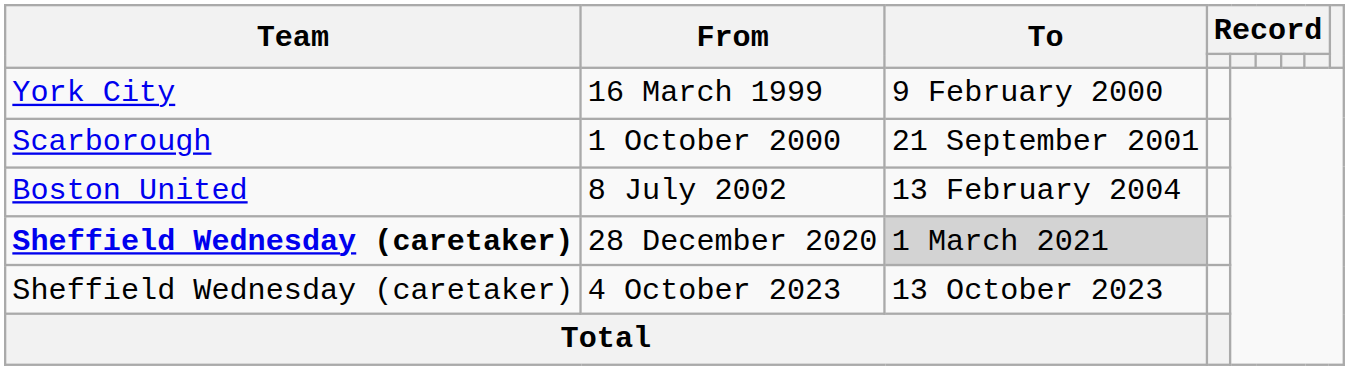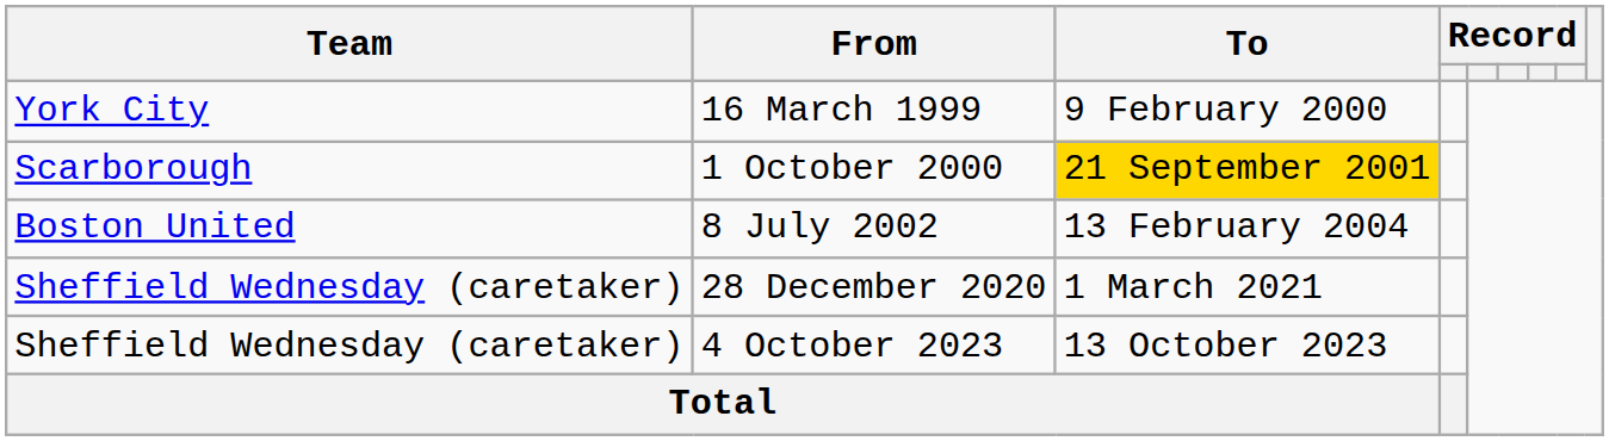1 October 2000 | To: no background -> gold background
28 December 2020 | Team: bold -> normal
28 December 2020 | To: lightgrey background -> no background
